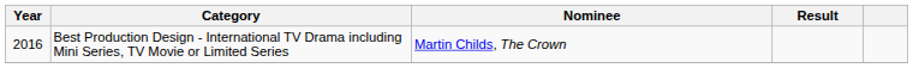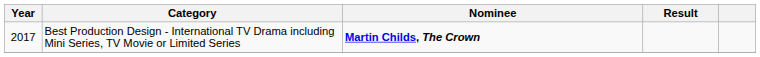row 2 | Year: 2016 -> 2017
row 2 | Nominee: normal -> bold
